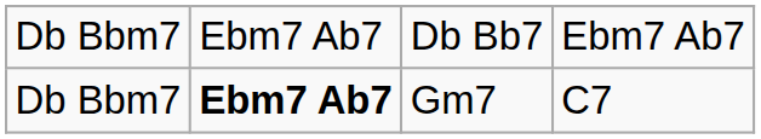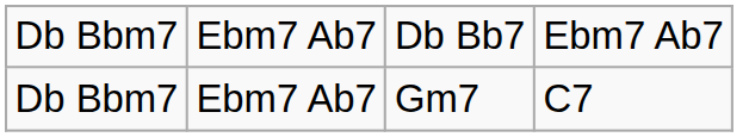row 2 | column 2: bold -> normal
